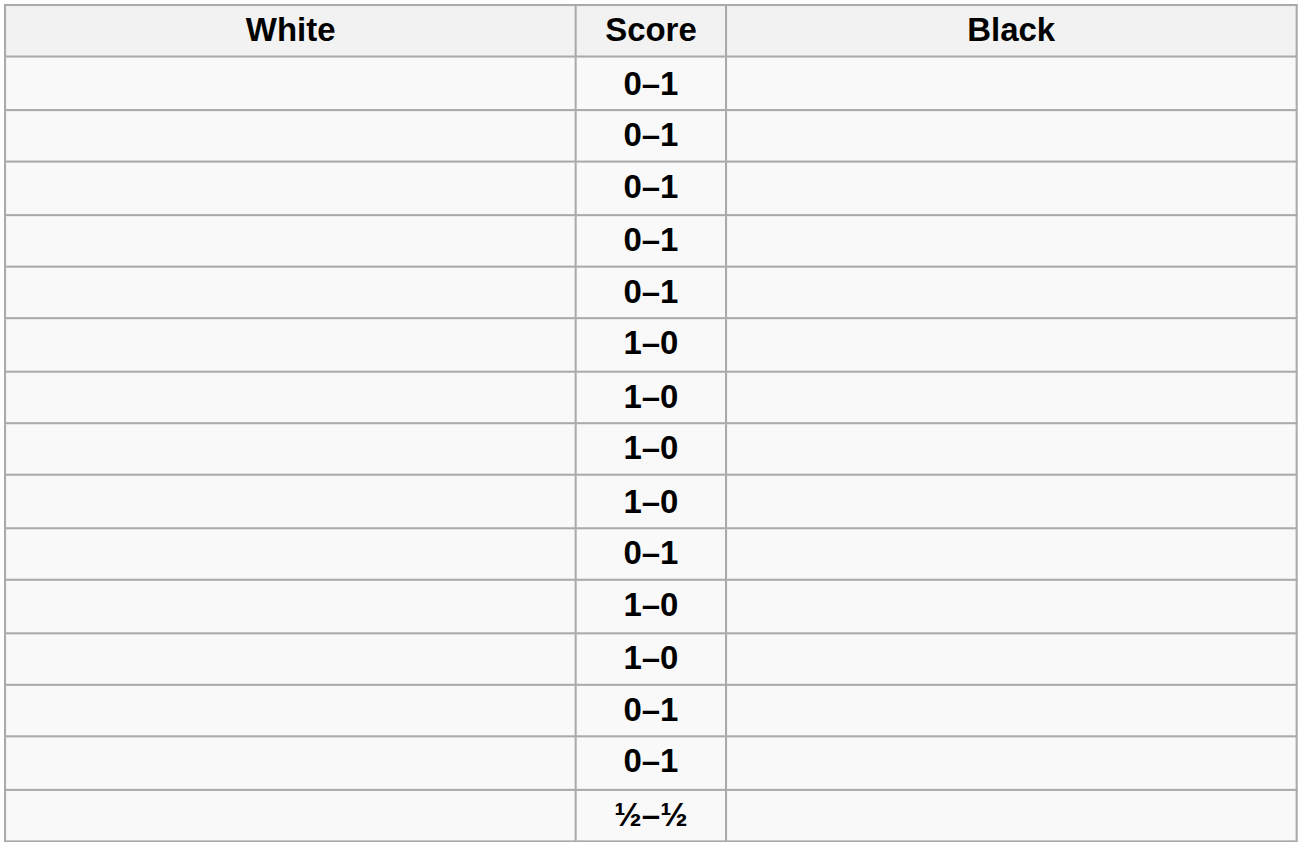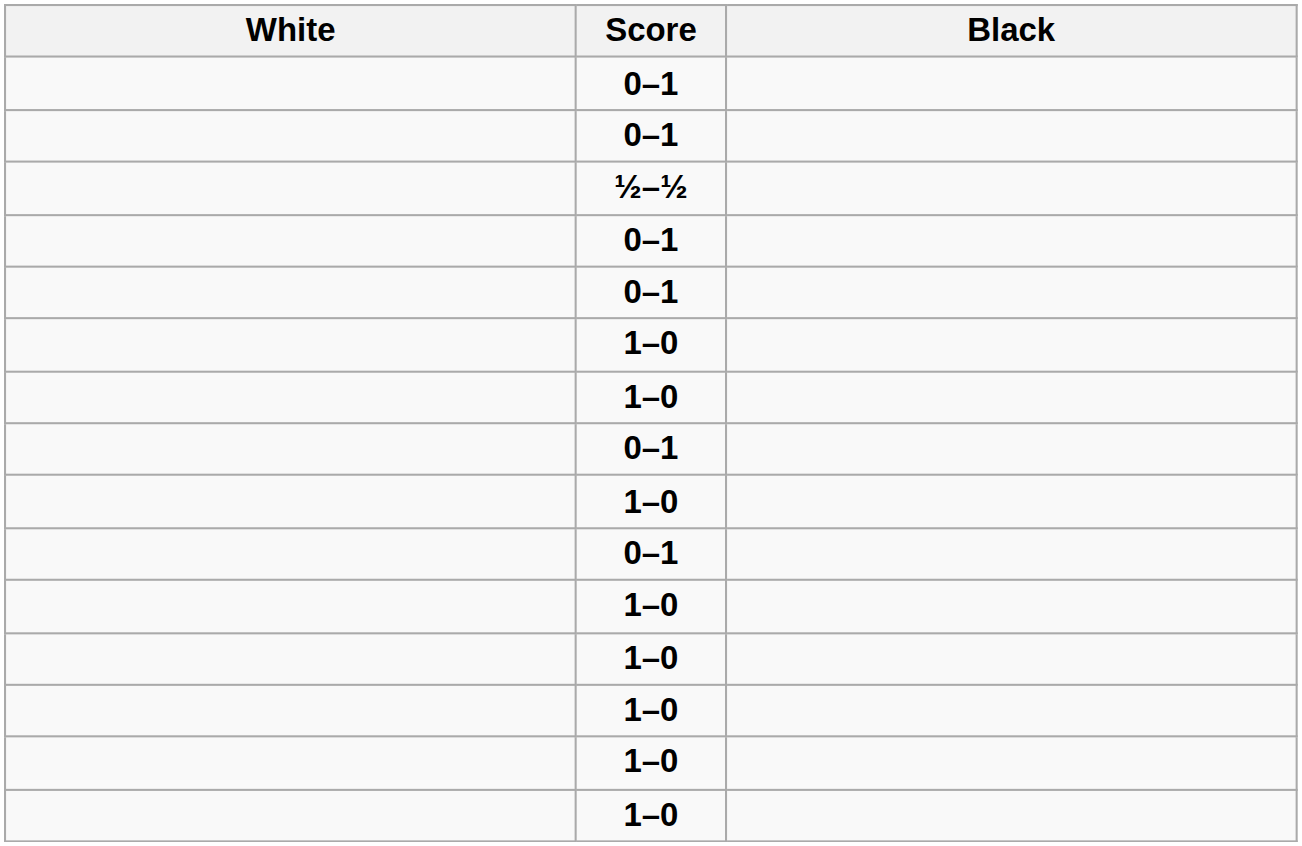row 4 | Score: 0–1 -> ½–½
row 9 | Score: 1–0 -> 0–1
row 14 | Score: 0–1 -> 1–0
row 15 | Score: 0–1 -> 1–0
row 16 | Score: ½–½ -> 1–0
